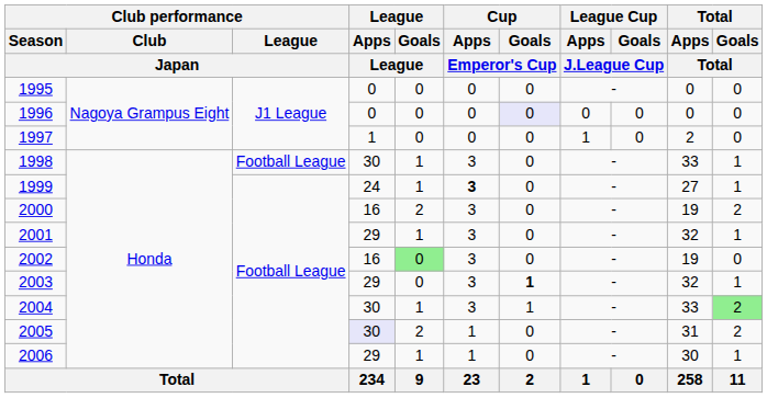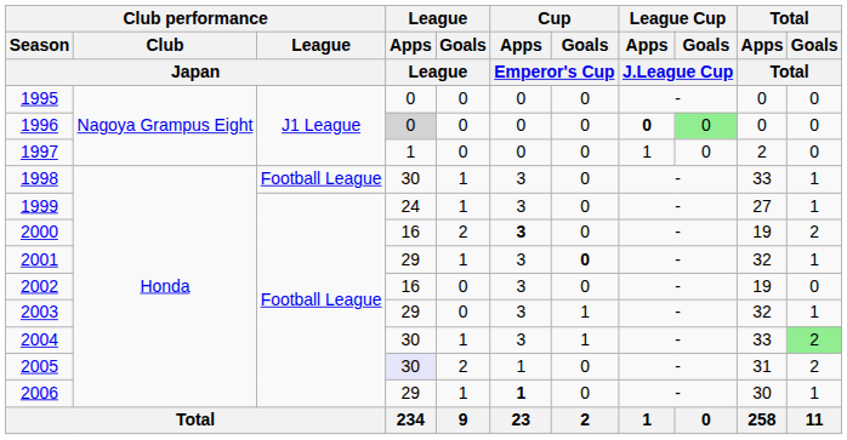1996 | League / Apps / League: no background -> lightgrey background
1996 | Cup / Goals / Emperor's Cup: lavender background -> no background
1996 | League Cup / Apps / J.League Cup: normal -> bold
1996 | League Cup / Goals / J.League Cup: no background -> lightgreen background
1999 | Cup / Apps / Emperor's Cup: bold -> normal
2000 | Cup / Apps / Emperor's Cup: normal -> bold
2001 | Cup / Goals / Emperor's Cup: normal -> bold
2002 | League / Goals / League: lightgreen background -> no background
2003 | Cup / Goals / Emperor's Cup: bold -> normal
2006 | Cup / Apps / Emperor's Cup: normal -> bold
